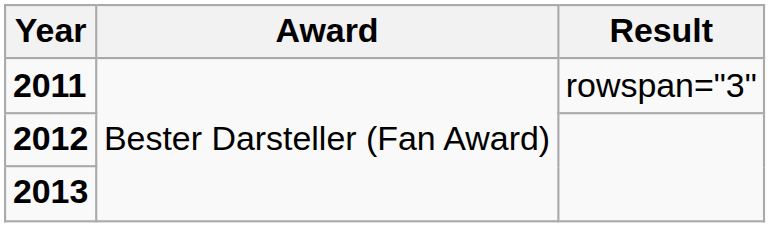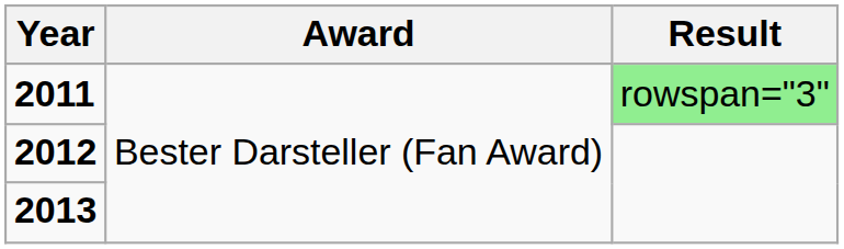2011 | Result: no background -> lightgreen background
